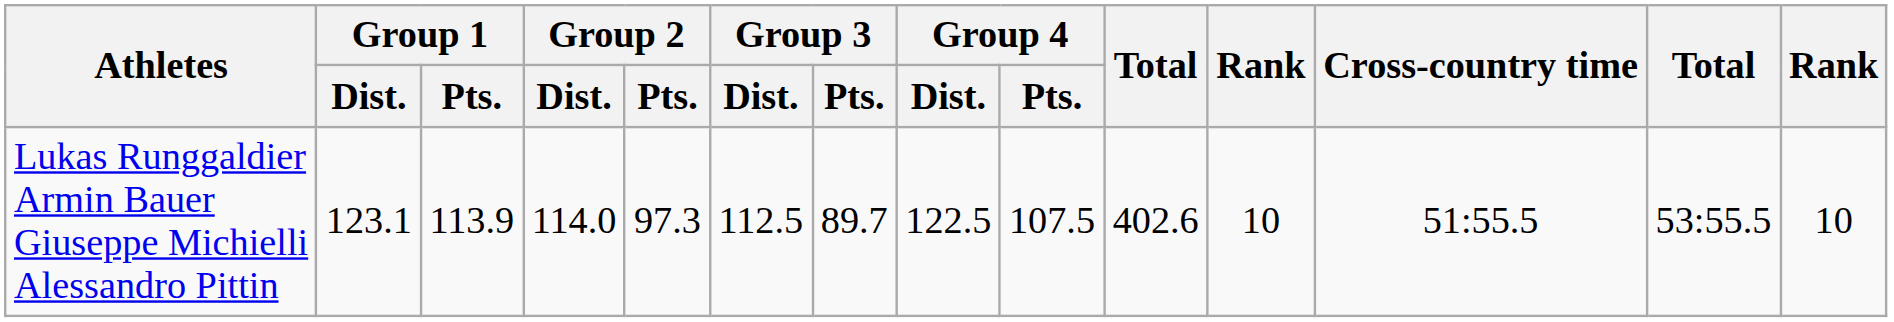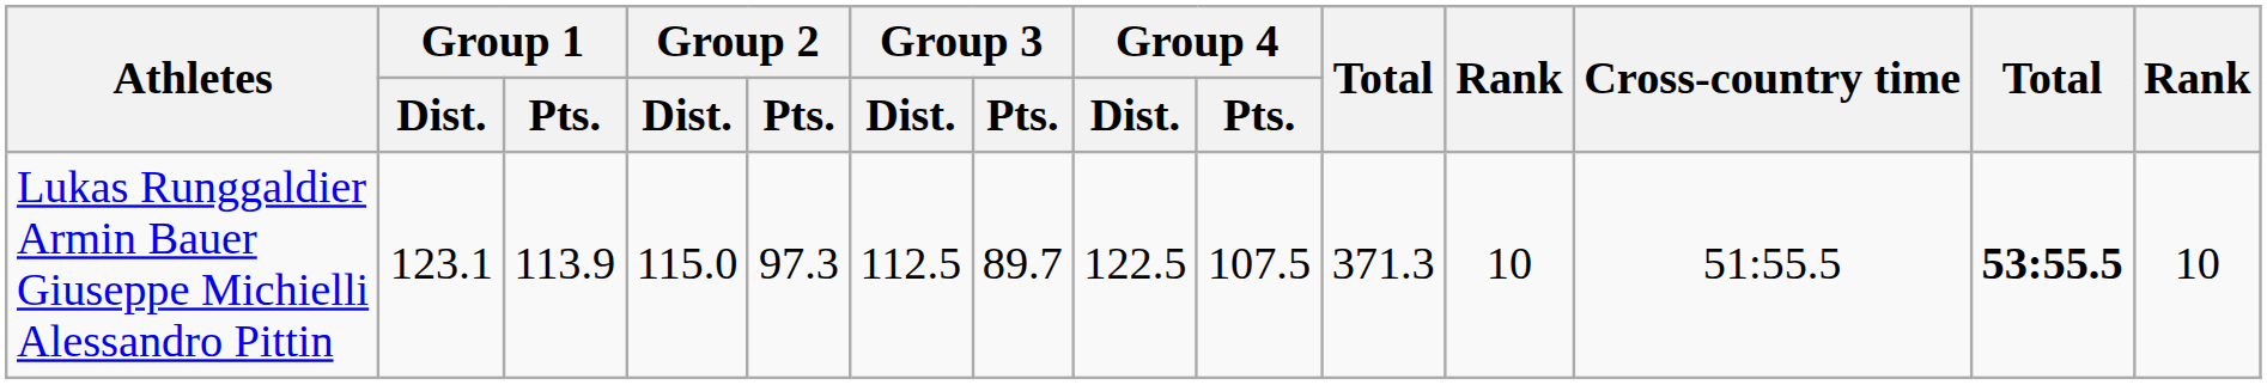row 3 | Group 2 / Dist.: 114.0 -> 115.0
row 3 | column 10: 402.6 -> 371.3
row 3 | column 13: normal -> bold
